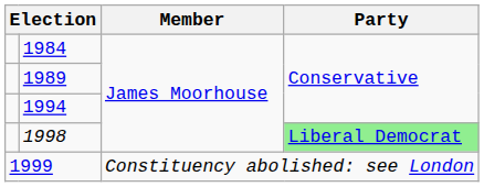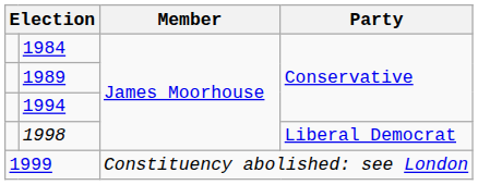1998 | Party: lightgreen background -> no background
